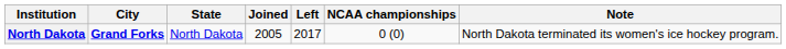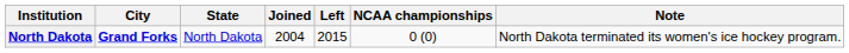row 2 | Joined: 2005 -> 2004
row 2 | Left: 2017 -> 2015
